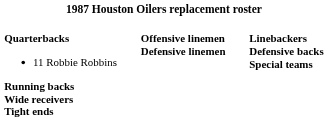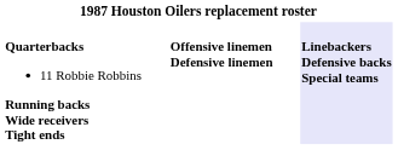row 2 | column 3: no background -> lavender background
